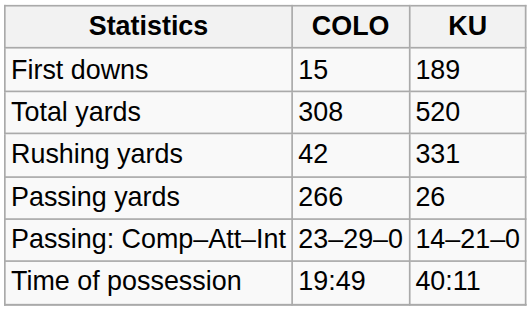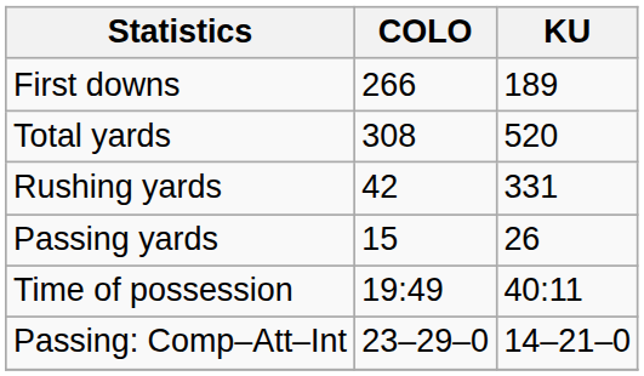First downs | COLO: 15 -> 266
Passing yards | COLO: 266 -> 15
rows swapped: Passing: Comp–Att–Int <-> Time of possession
